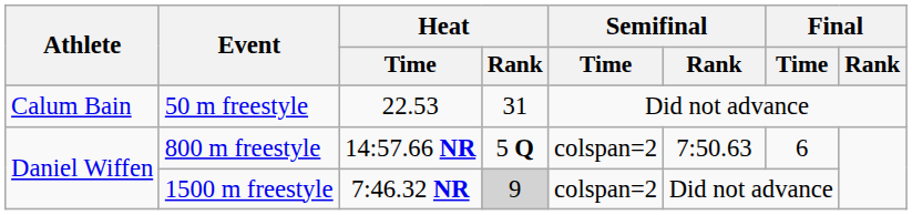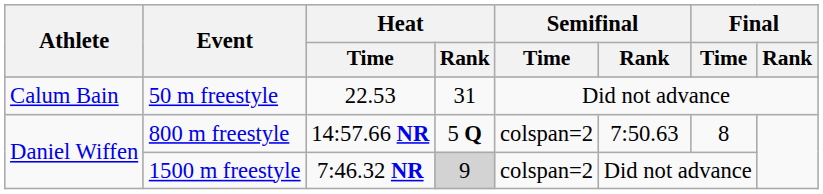800 m freestyle | Final / Time: 6 -> 8
